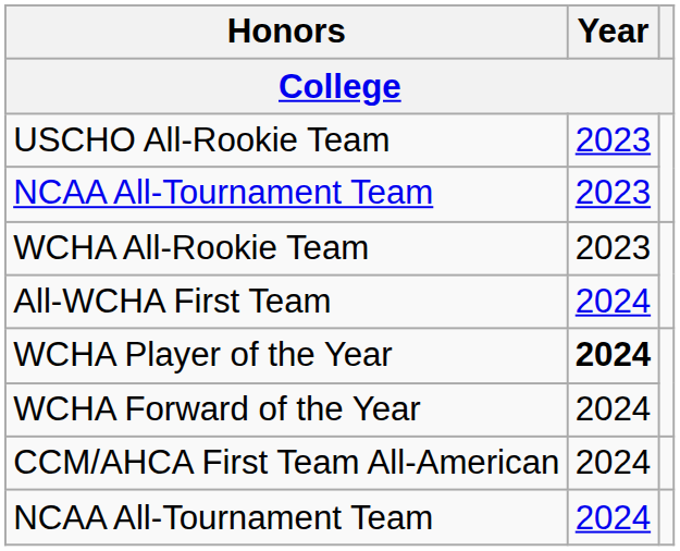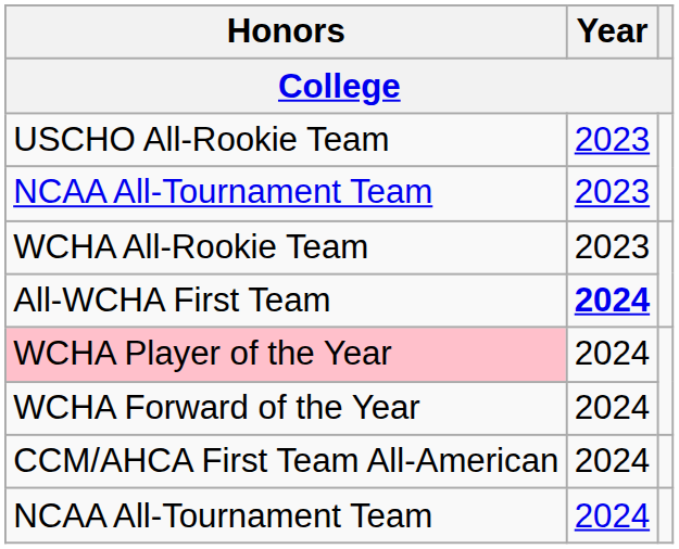All-WCHA First Team | Year: normal -> bold
WCHA Player of the Year | Honors: no background -> pink background
WCHA Player of the Year | Year: bold -> normal
